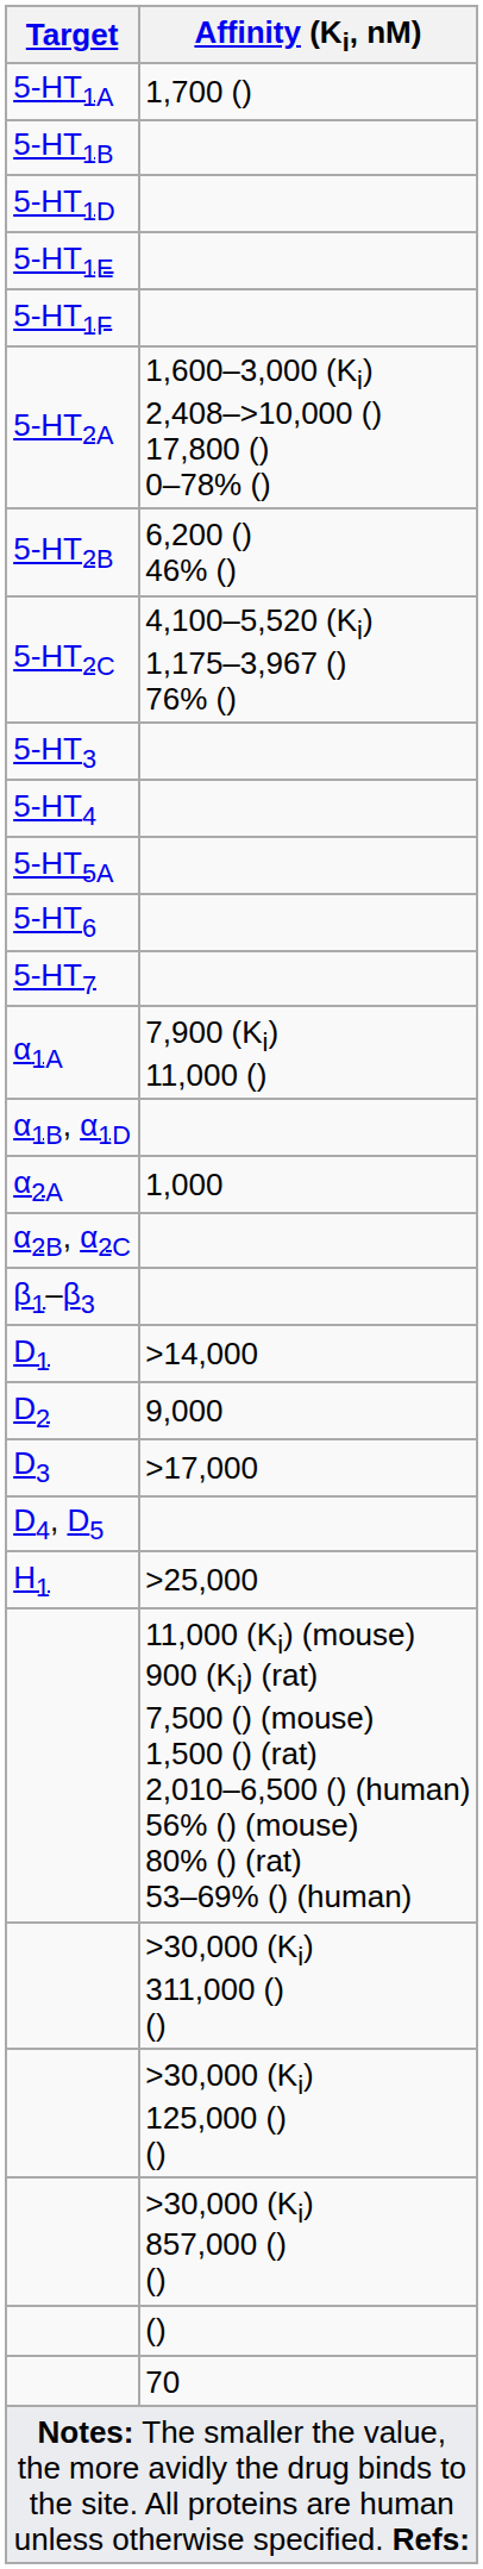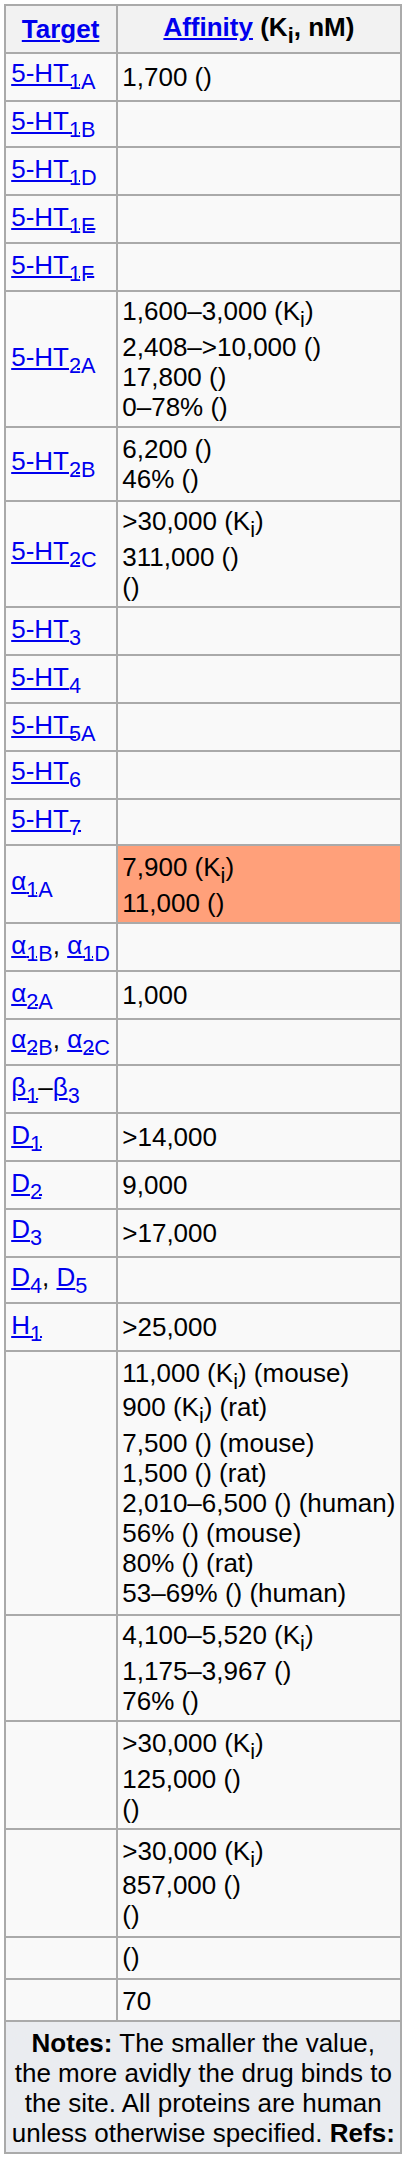row 9 | Affinity (Ki, nM): 4,100–5,520 (Ki) 1,175–3,967 () 76% () -> >30,000 (Ki) 311,000 () ()
row 15 | Affinity (Ki, nM): no background -> lightsalmon background
row 26 | Affinity (Ki, nM): >30,000 (Ki) 311,000 () () -> 4,100–5,520 (Ki) 1,175–3,967 () 76% ()
